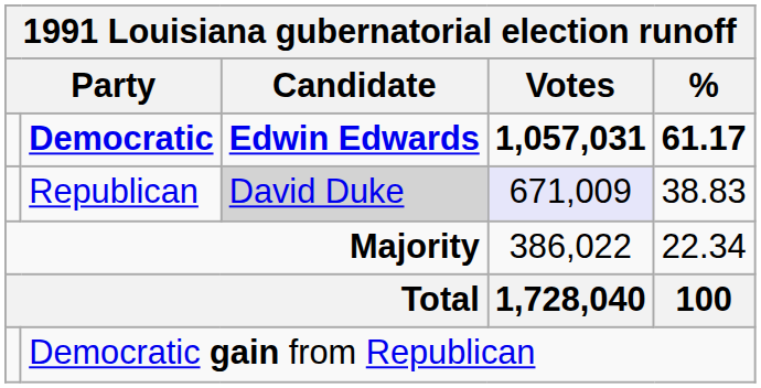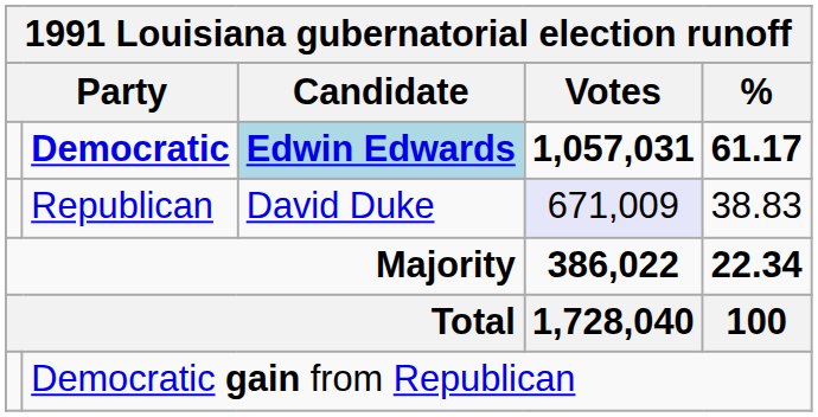Democratic | 1991 Louisiana gubernatorial election runoff / Candidate: no background -> lightblue background
Republican | 1991 Louisiana gubernatorial election runoff / Candidate: lightgrey background -> no background
Majority | 1991 Louisiana gubernatorial election runoff / Votes: normal -> bold
Majority | 1991 Louisiana gubernatorial election runoff / %: normal -> bold
